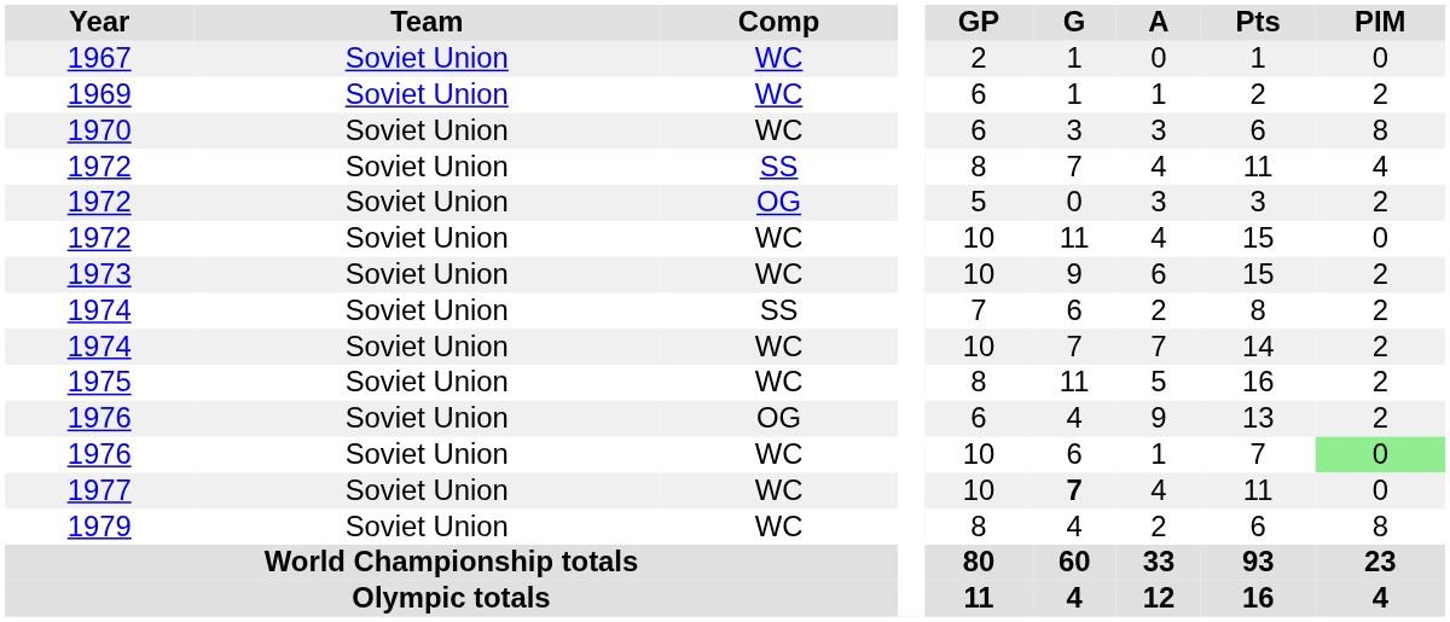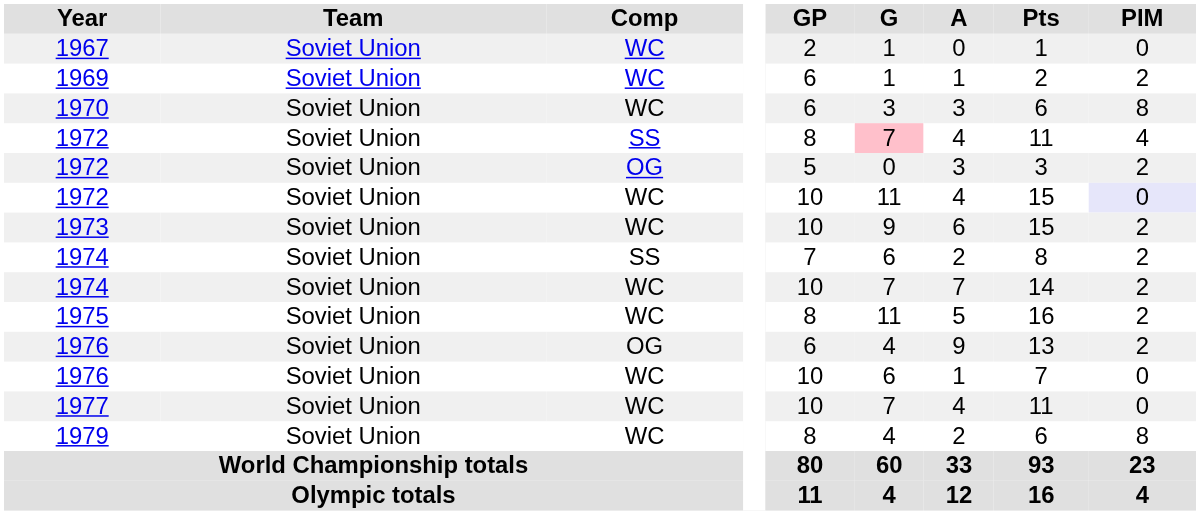1972 / SS | G: no background -> pink background
1972 / WC | PIM: no background -> lavender background
1976 / WC | PIM: lightgreen background -> no background
1977 | G: bold -> normal
